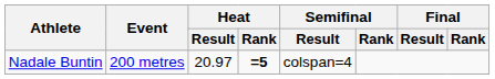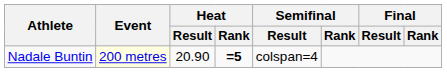Nadale Buntin | Event: no background -> lightyellow background
Nadale Buntin | Heat / Result: 20.97 -> 20.90
